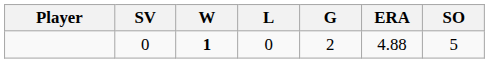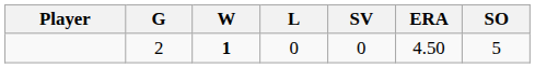columns swapped: G <-> SV
row 2 | ERA: 4.88 -> 4.50
